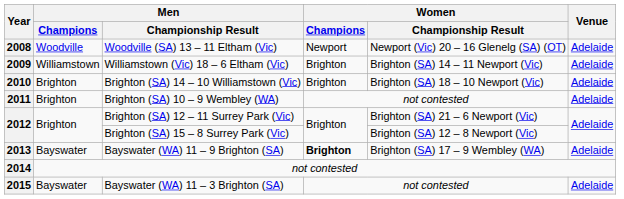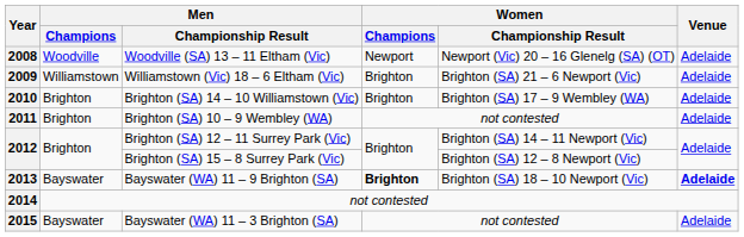Williamstown (Vic) 18 – 6 Eltham (Vic) | Women / Championship Result: Brighton (SA) 14 – 11 Newport (Vic) -> Brighton (SA) 21 – 6 Newport (Vic)
Brighton (SA) 14 – 10 Williamstown (Vic) | Women / Championship Result: Brighton (SA) 18 – 10 Newport (Vic) -> Brighton (SA) 17 – 9 Wembley (WA)
Brighton (SA) 12 – 11 Surrey Park (Vic) | Women / Championship Result: Brighton (SA) 21 – 6 Newport (Vic) -> Brighton (SA) 14 – 11 Newport (Vic)
Bayswater (WA) 11 – 9 Brighton (SA) | Women / Championship Result: Brighton (SA) 17 – 9 Wembley (WA) -> Brighton (SA) 18 – 10 Newport (Vic)
Bayswater (WA) 11 – 9 Brighton (SA) | Venue: normal -> bold
